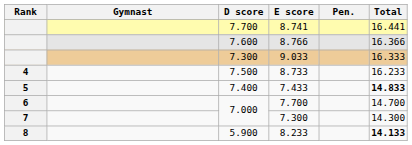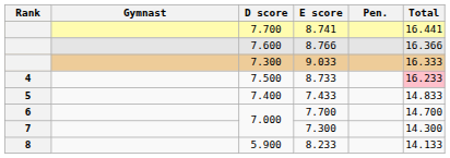8.733 | Total: no background -> pink background
7.433 | Total: bold -> normal
8.233 | Total: bold -> normal
